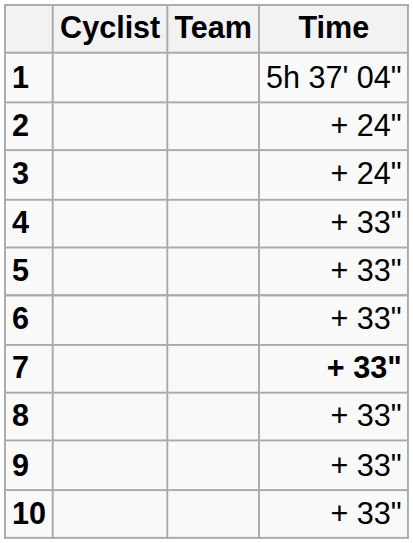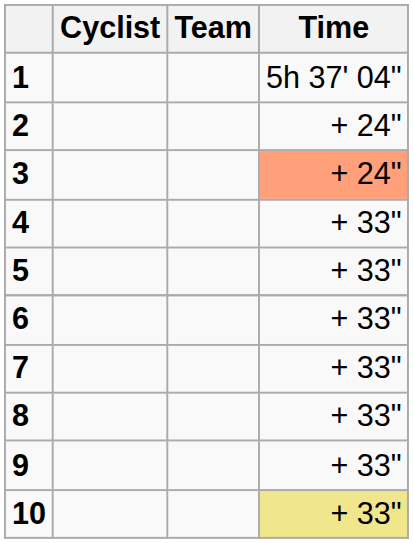3 | Time: no background -> lightsalmon background
7 | Time: bold -> normal
10 | Time: no background -> khaki background
